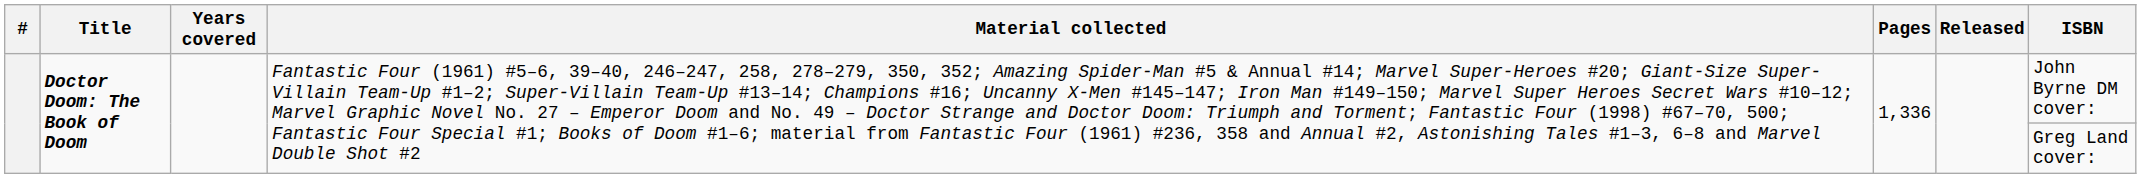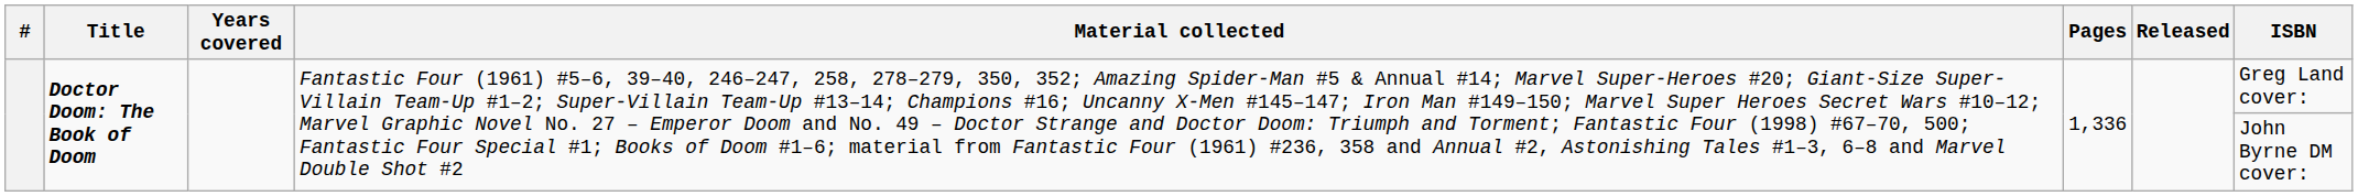row 2 | ISBN: John Byrne DM cover: -> Greg Land cover:
row 3 | ISBN: Greg Land cover: -> John Byrne DM cover:
